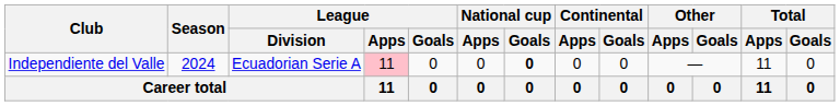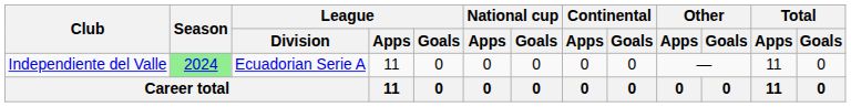Independiente del Valle | Season: no background -> lightgreen background
Independiente del Valle | League / Apps: pink background -> no background
Independiente del Valle | National cup / Goals: bold -> normal
